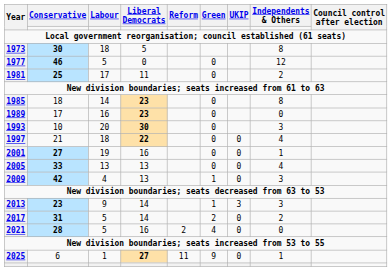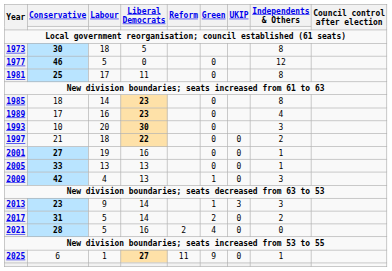1981 | Independents & Others: 2 -> 8
1989 | Independents & Others: 0 -> 4
1997 | Independents & Others: 4 -> 2
2005 | Independents & Others: 4 -> 1
